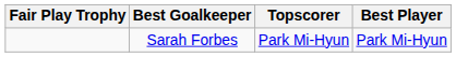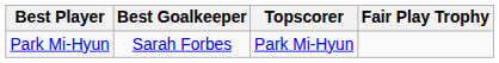columns swapped: Best Player <-> Fair Play Trophy
